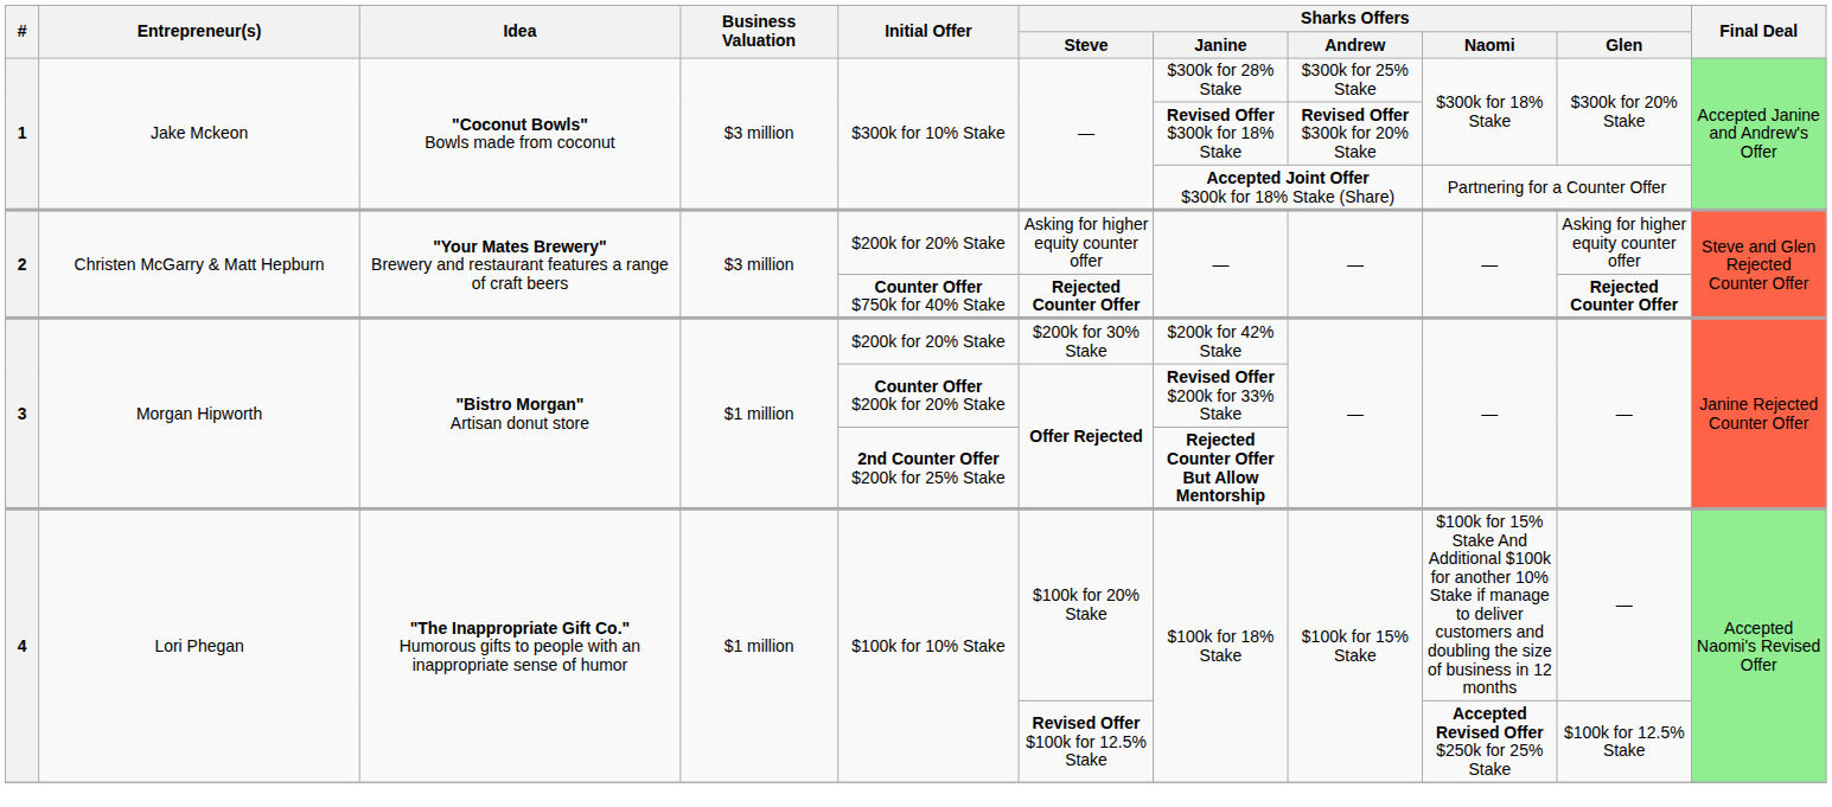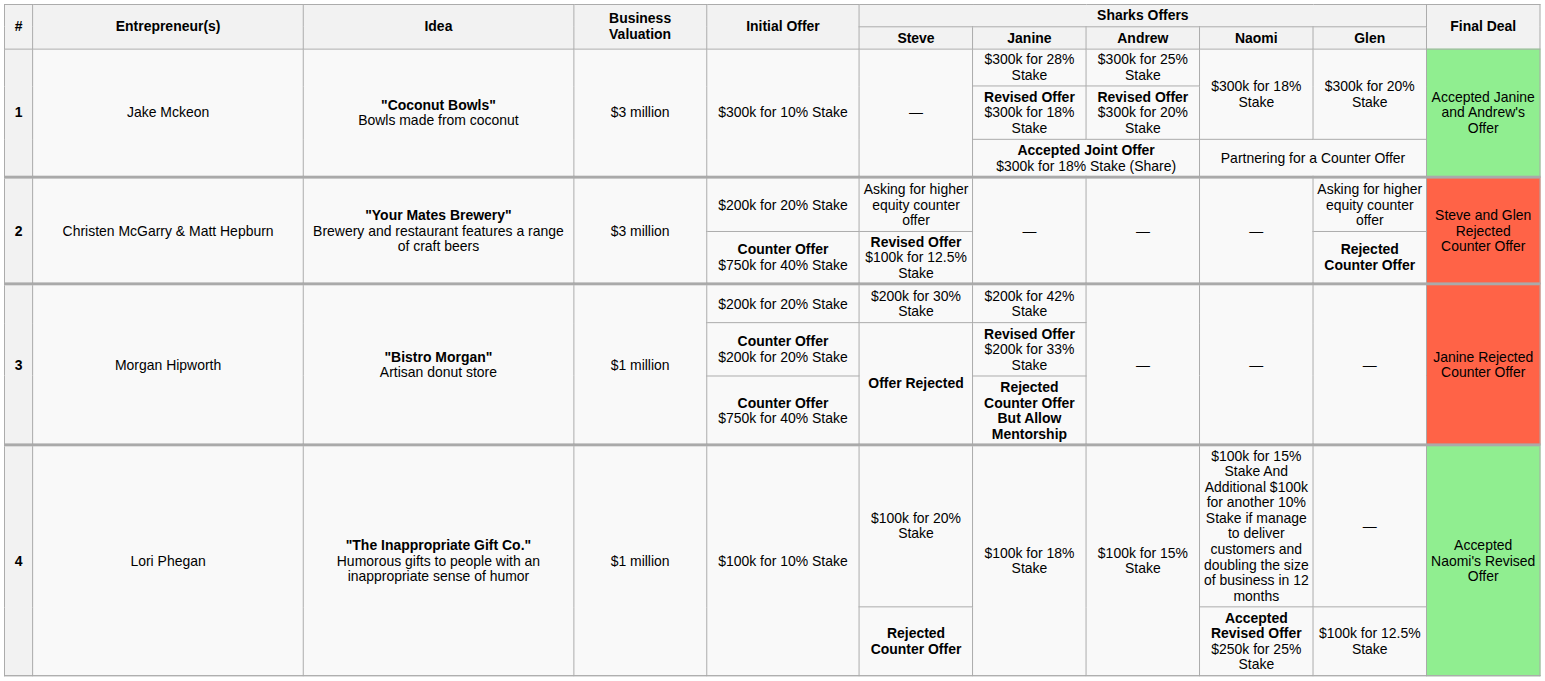row 7 | Sharks Offers / Steve: Rejected Counter Offer -> Revised Offer $100k for 12.5% Stake
row 10 | Initial Offer: 2nd Counter Offer $200k for 25% Stake -> Counter Offer $750k for 40% Stake
row 12 | Sharks Offers / Steve: Revised Offer $100k for 12.5% Stake -> Rejected Counter Offer
